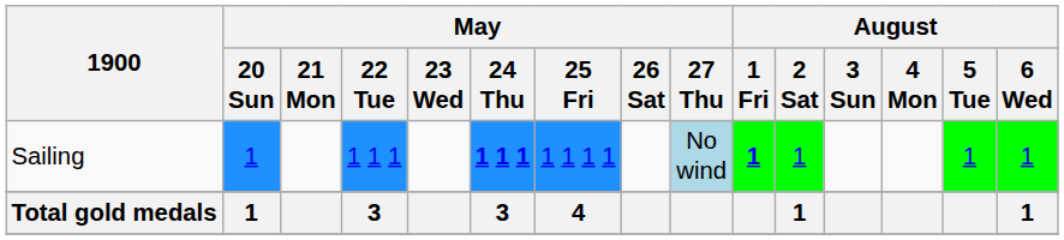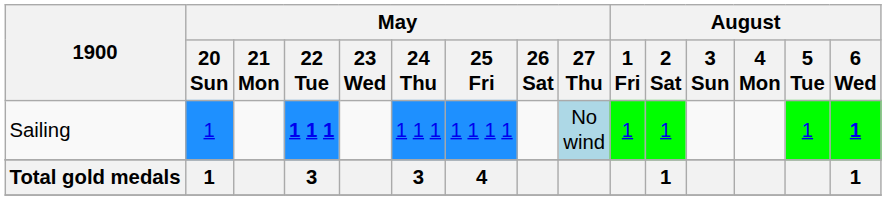Sailing | May / 22 Tue: normal -> bold
Sailing | May / 24 Thu: bold -> normal
Sailing | August / 1 Fri: bold -> normal
Sailing | August / 6 Wed: normal -> bold
